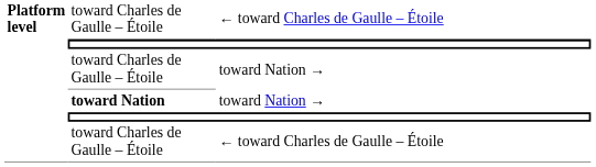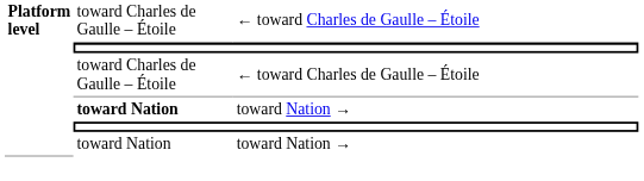row 2 | column 3: toward Nation → -> ← toward Charles de Gaulle – Étoile
row 4 | column 2: toward Charles de Gaulle – Étoile -> toward Nation
row 4 | column 3: ← toward Charles de Gaulle – Étoile -> toward Nation →
